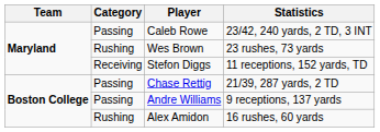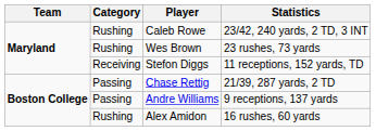Caleb Rowe | Category: Passing -> Rushing
